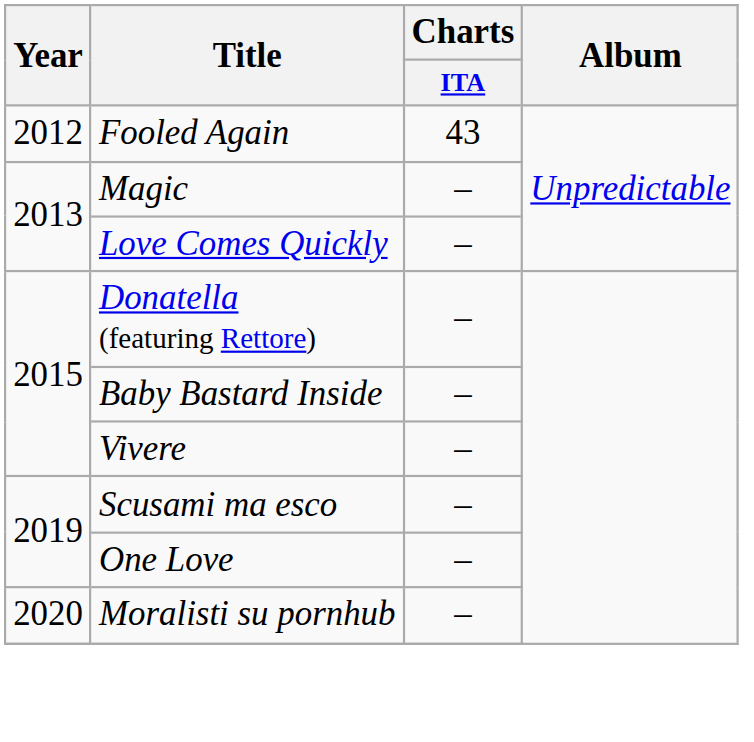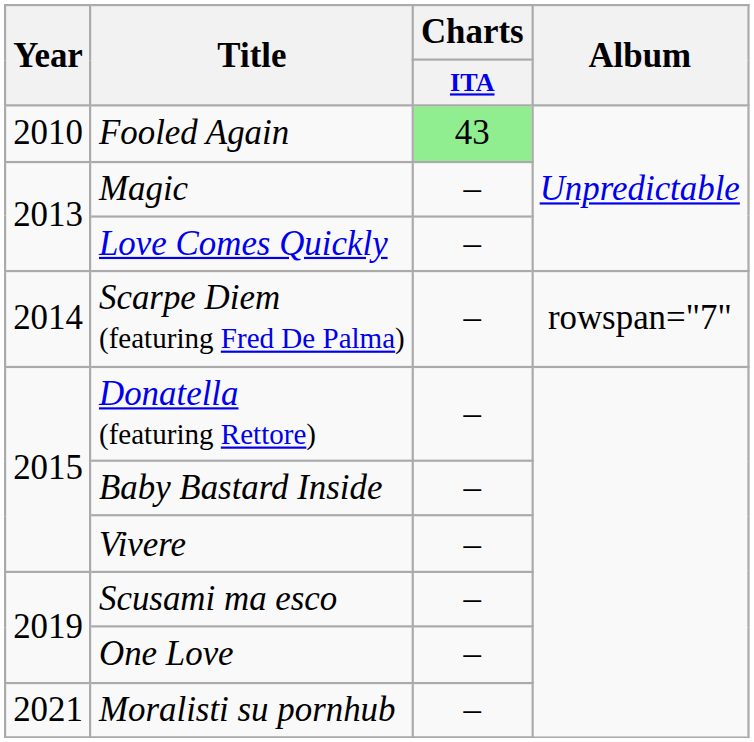Fooled Again | Year: 2012 -> 2010
Fooled Again | Charts / ITA: no background -> lightgreen background
+ row: 2014 | Scarpe Diem (featuring Fred De Palma) | – | rowspan="7"
Moralisti su pornhub | Year: 2020 -> 2021
